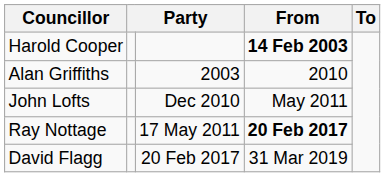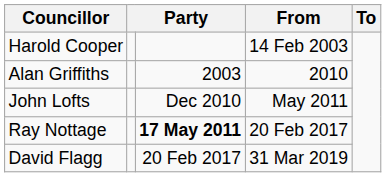Harold Cooper | From: bold -> normal
Ray Nottage | column 3: normal -> bold
Ray Nottage | From: bold -> normal
